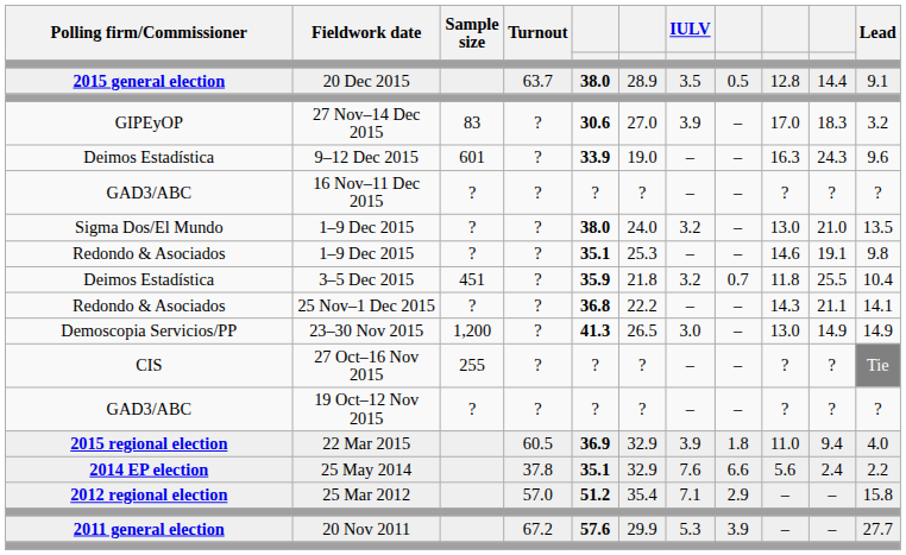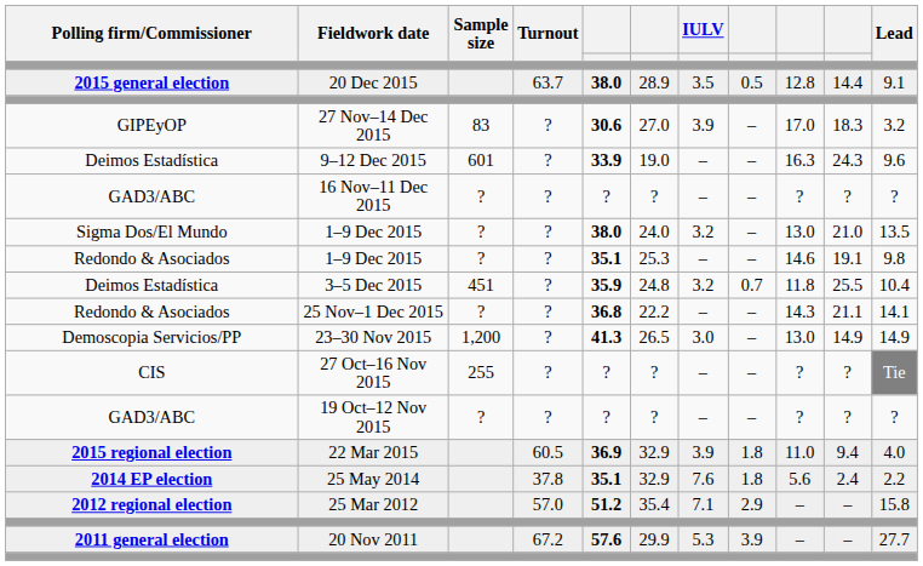3–5 Dec 2015 | column 6: 21.8 -> 24.8
25 May 2014 | column 8: 6.6 -> 1.8
